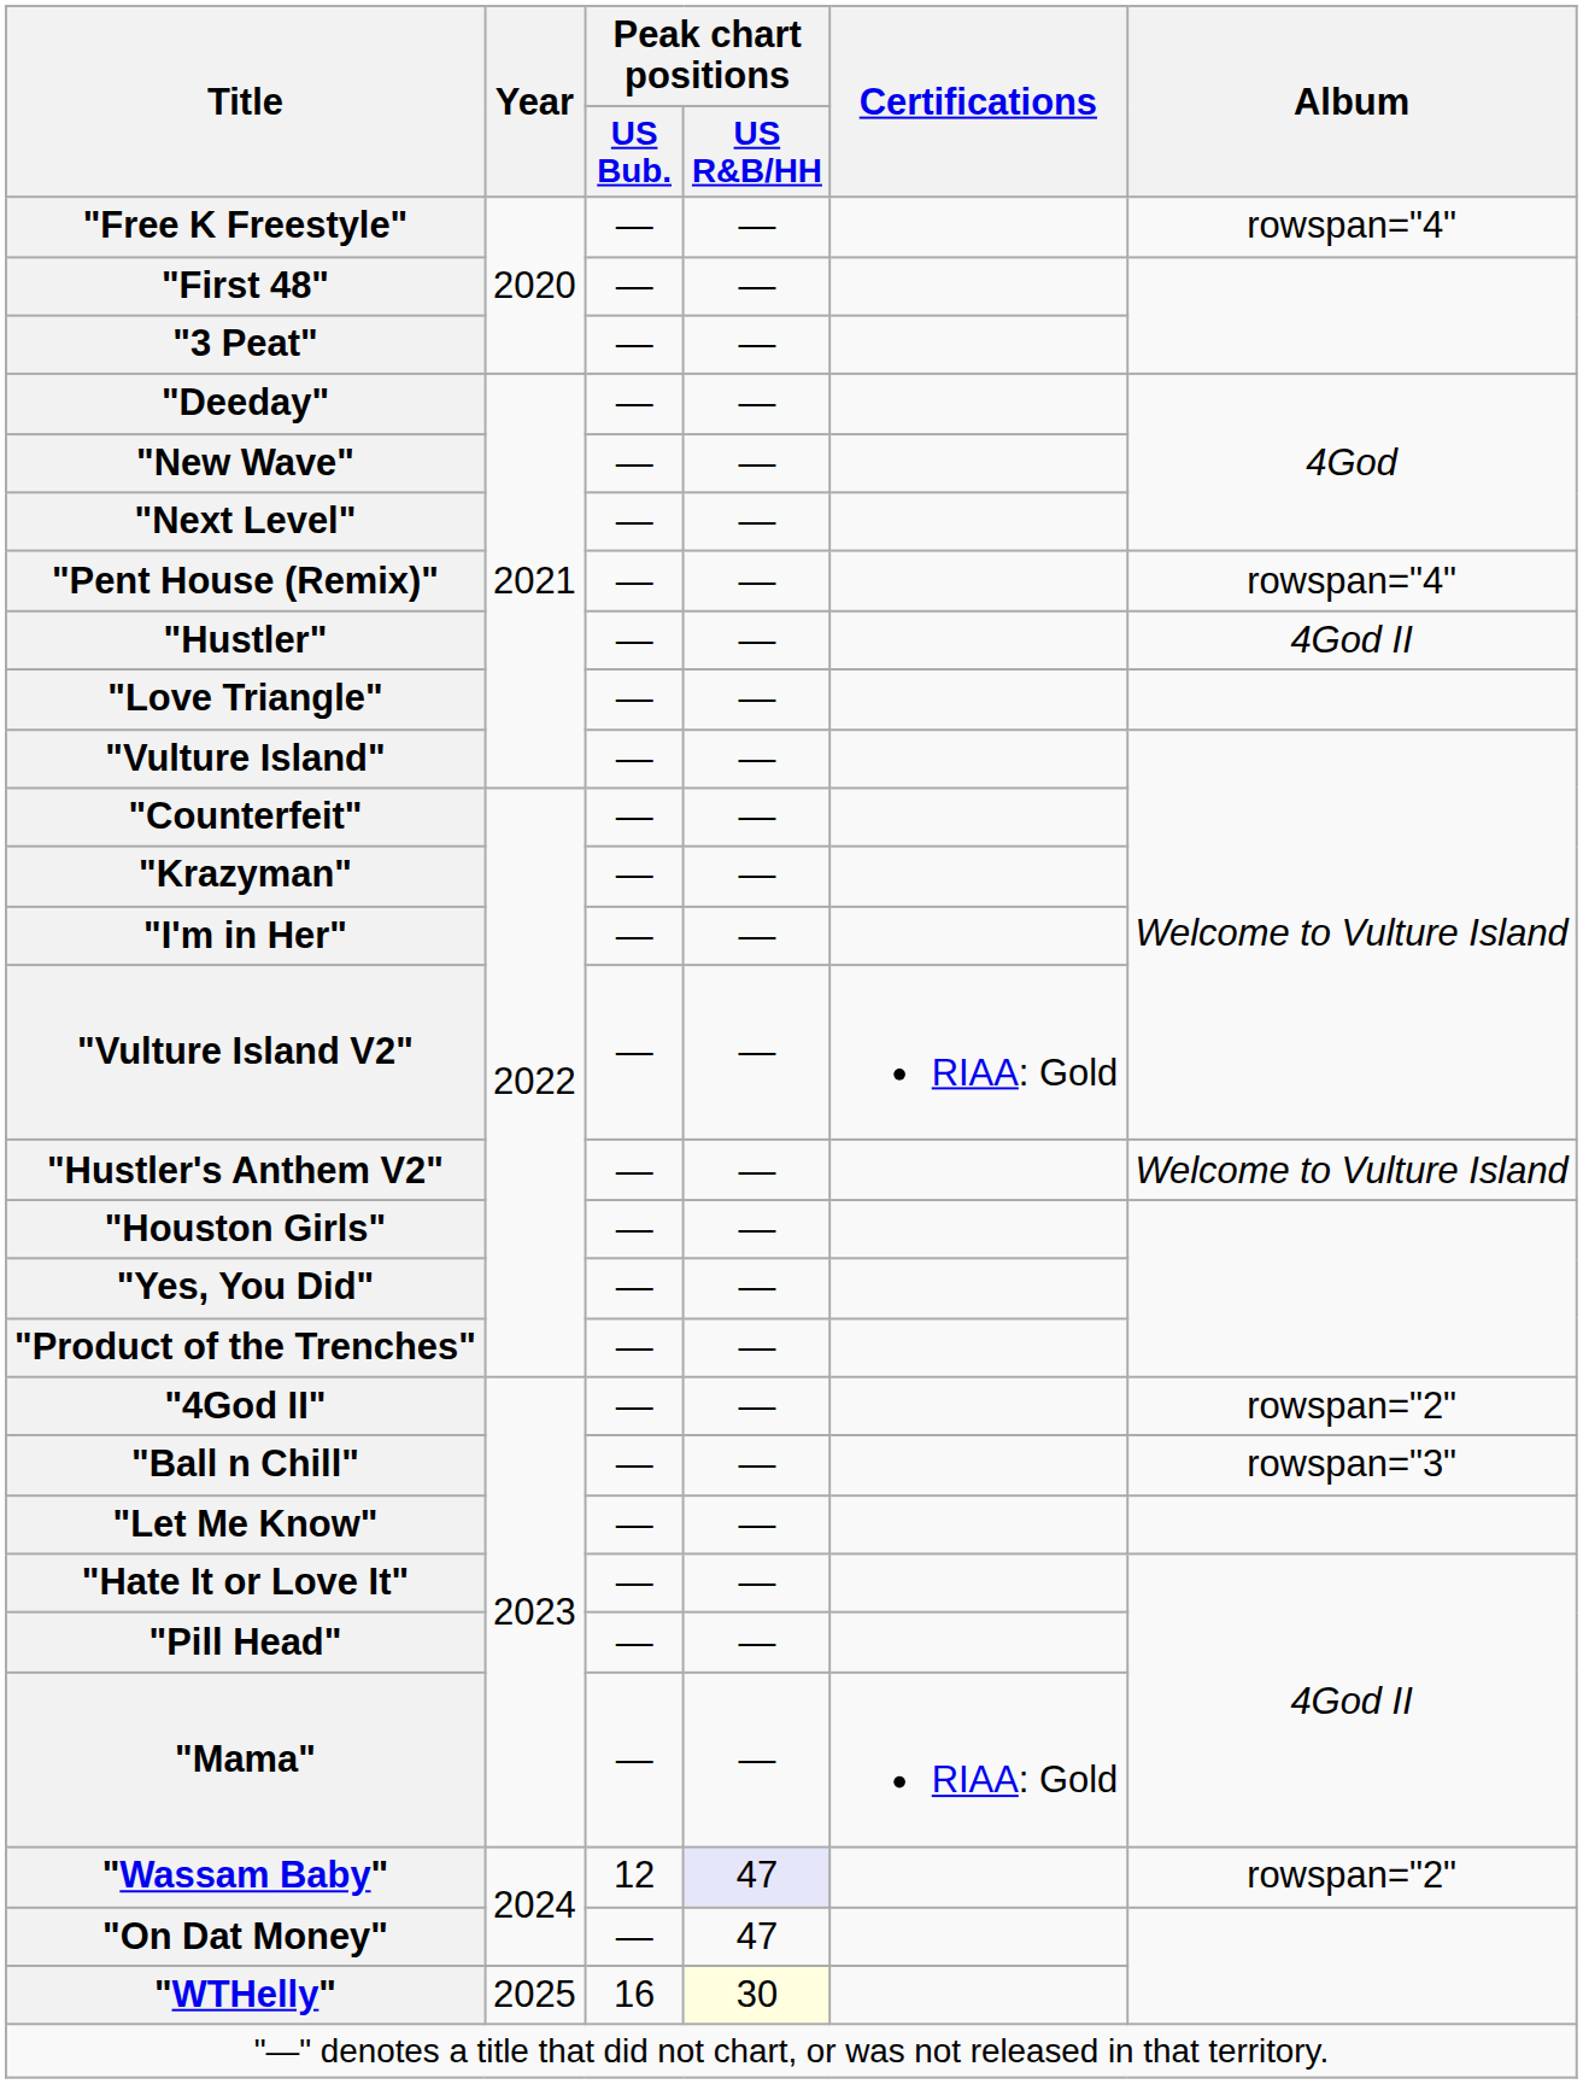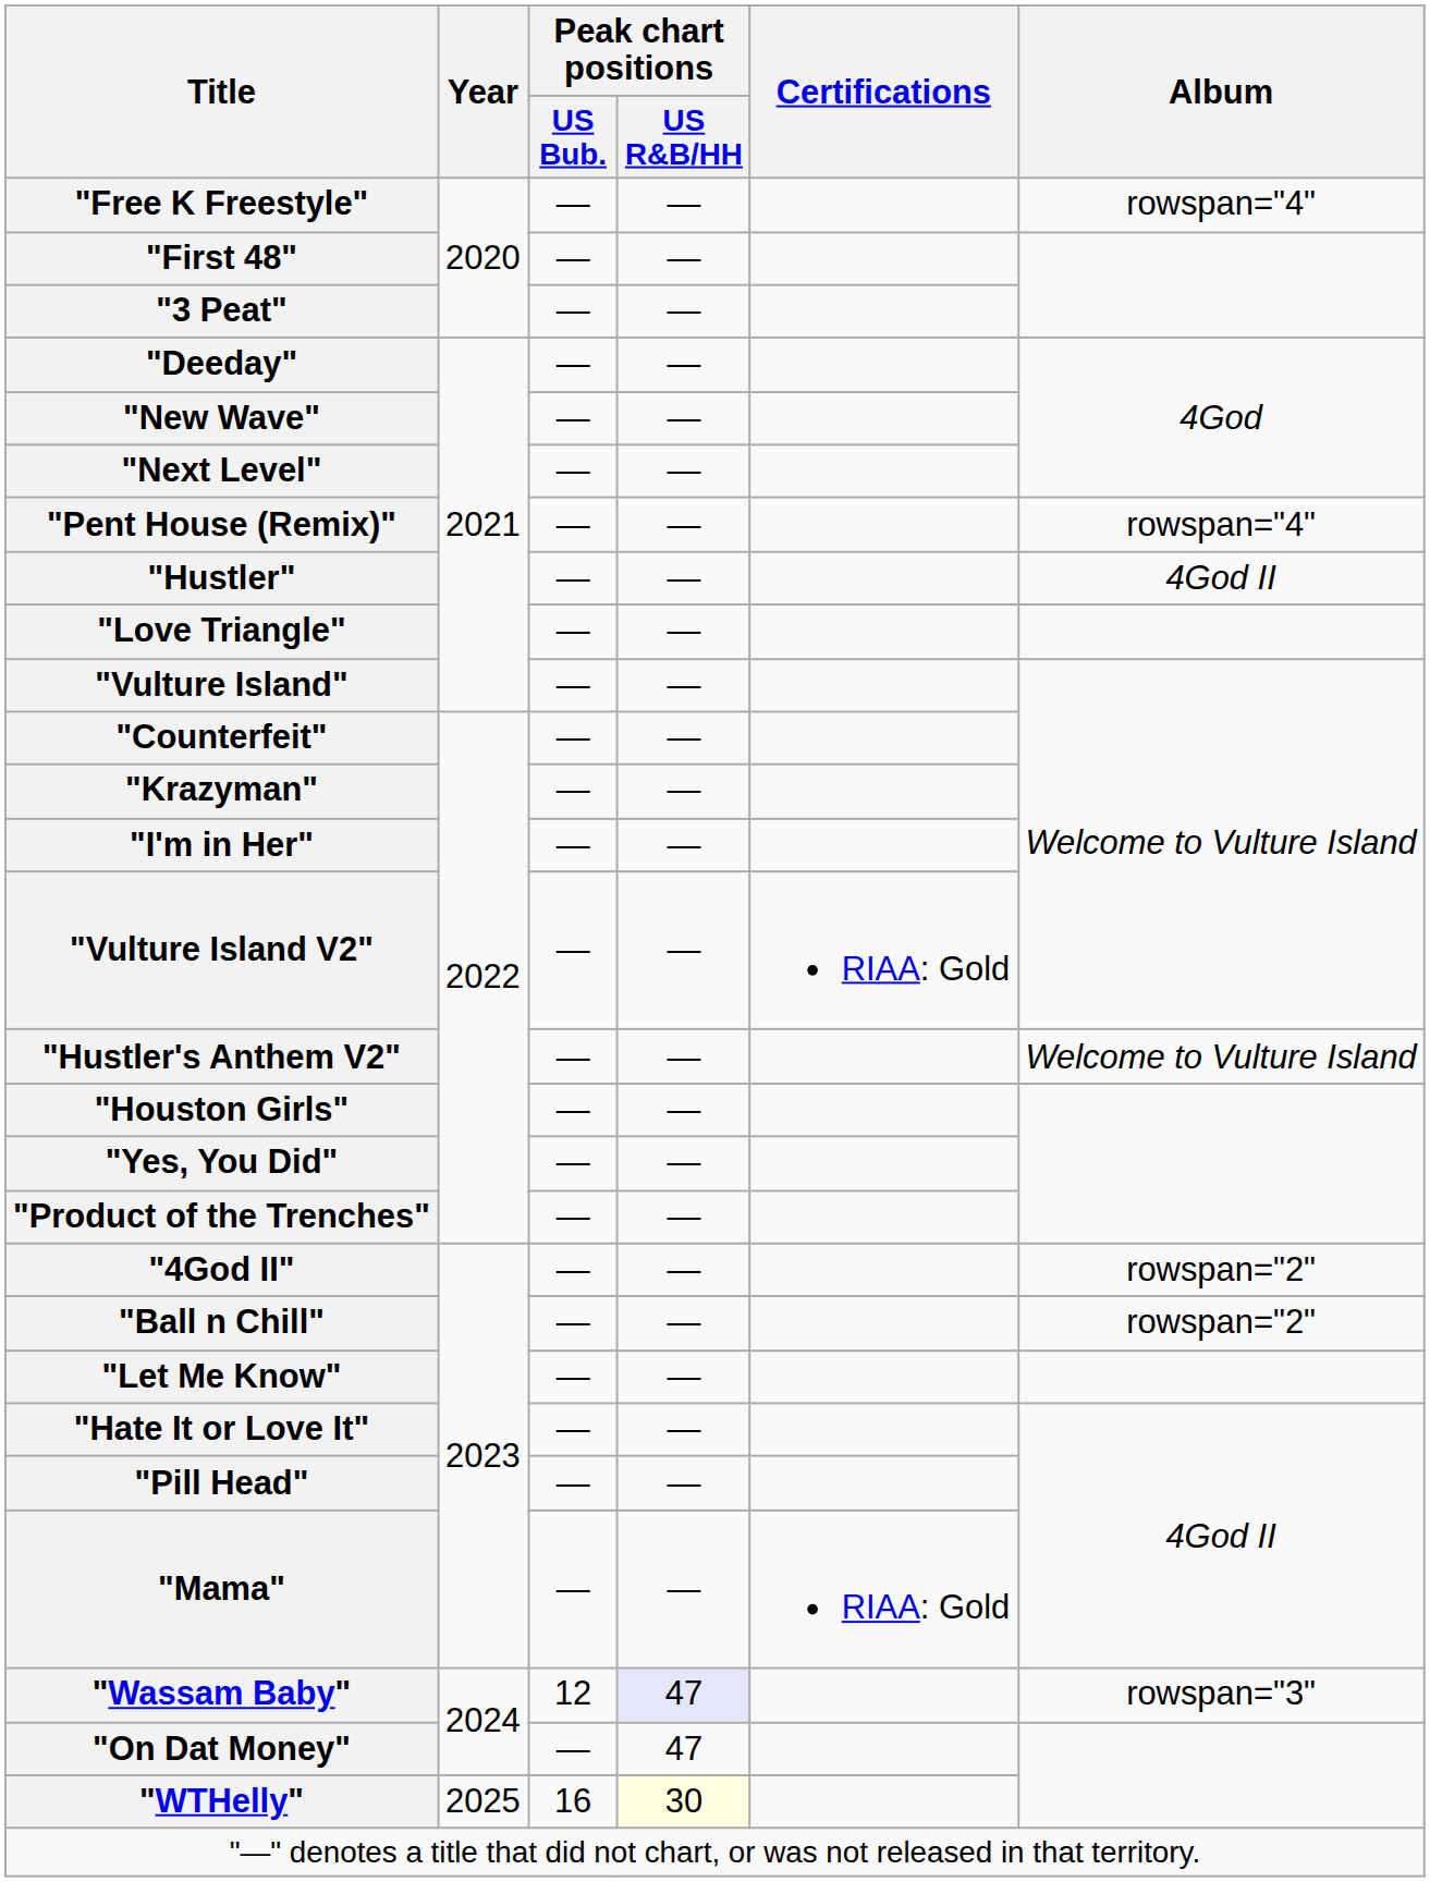"Ball n Chill" | Album: rowspan="3" -> rowspan="2"
"Wassam Baby" | Album: rowspan="2" -> rowspan="3"
